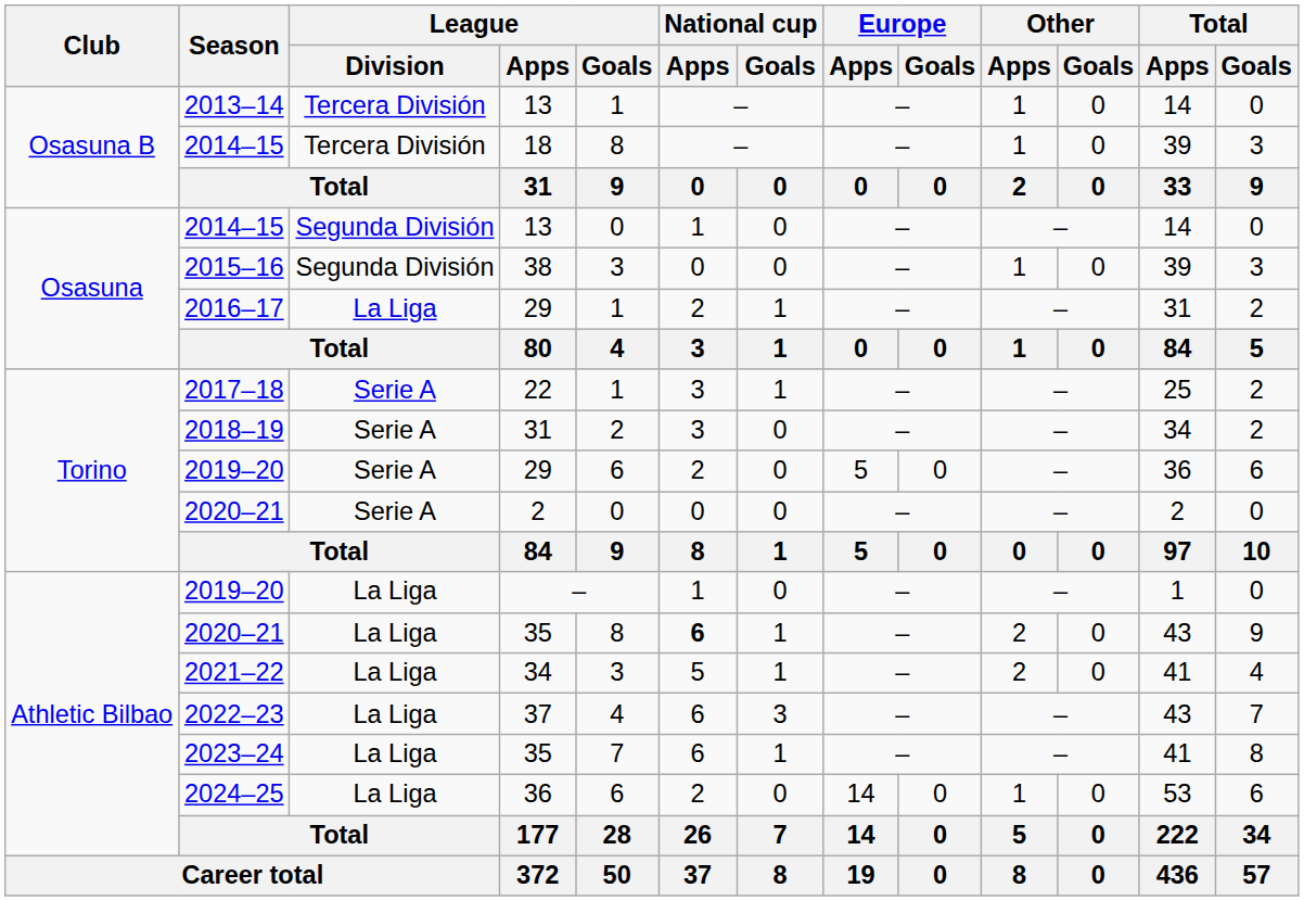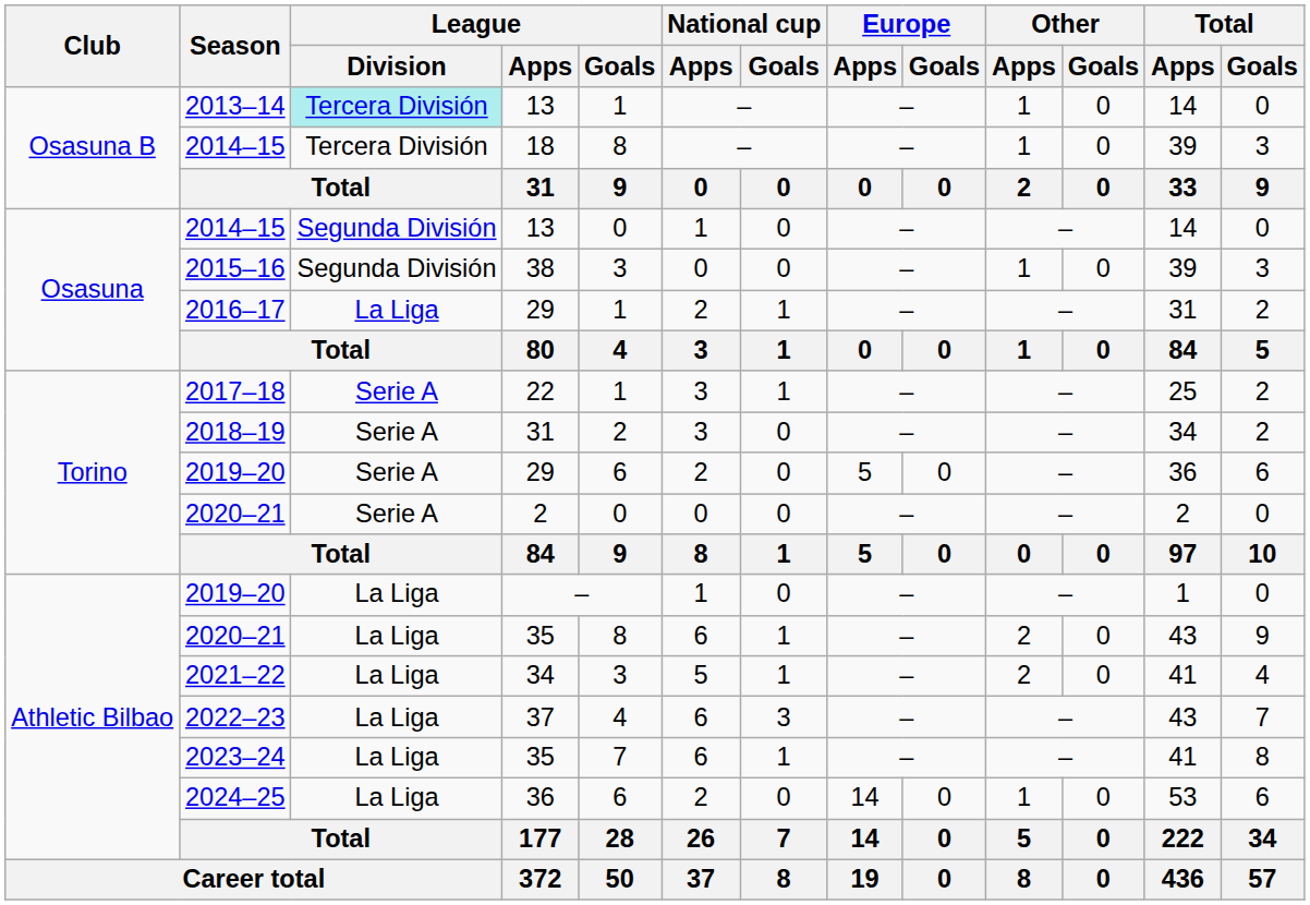2013–14 | League / Division: no background -> paleturquoise background
2020–21 / 35 | National cup / Apps: bold -> normal
